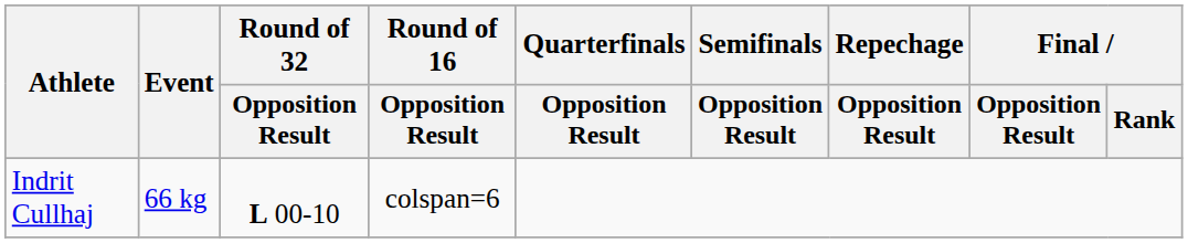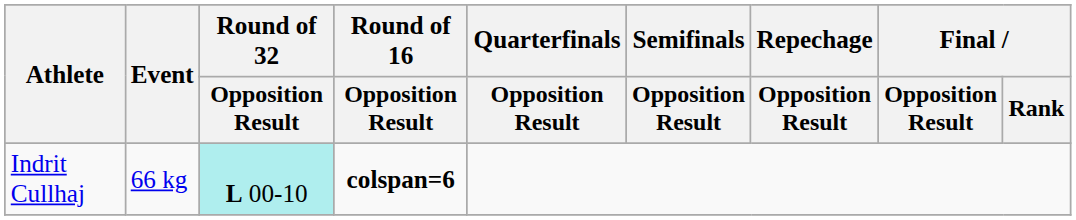Indrit Cullhaj | Round of 32 / Opposition Result: no background -> paleturquoise background
Indrit Cullhaj | Round of 16 / Opposition Result: normal -> bold
